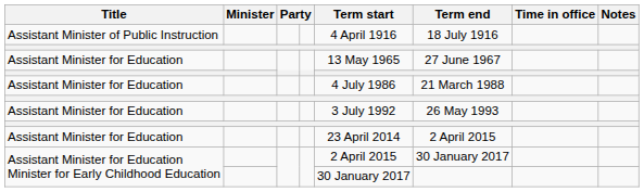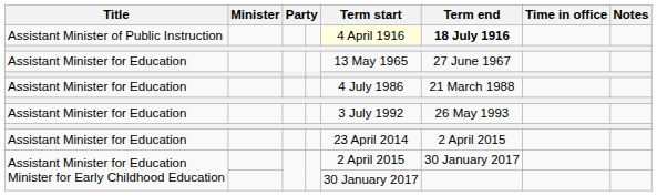Assistant Minister of Public Instruction | Term start: no background -> lightyellow background
Assistant Minister of Public Instruction | Term end: normal -> bold
